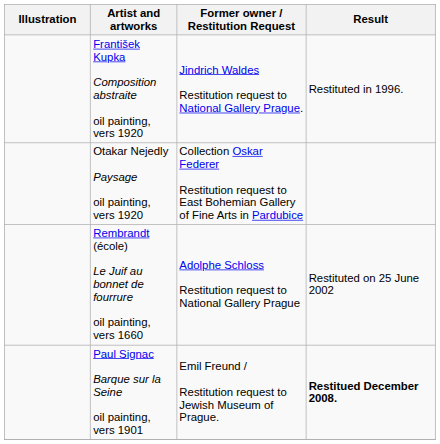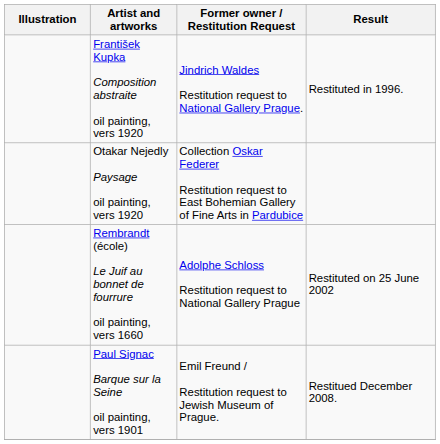Paul Signac Barque sur la Seine oil painting, vers 1901 | Result: bold -> normal
